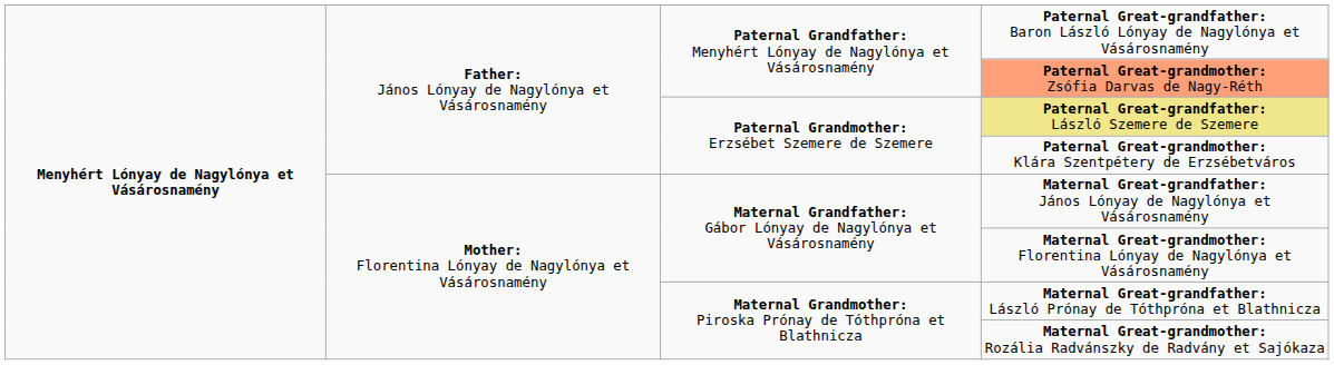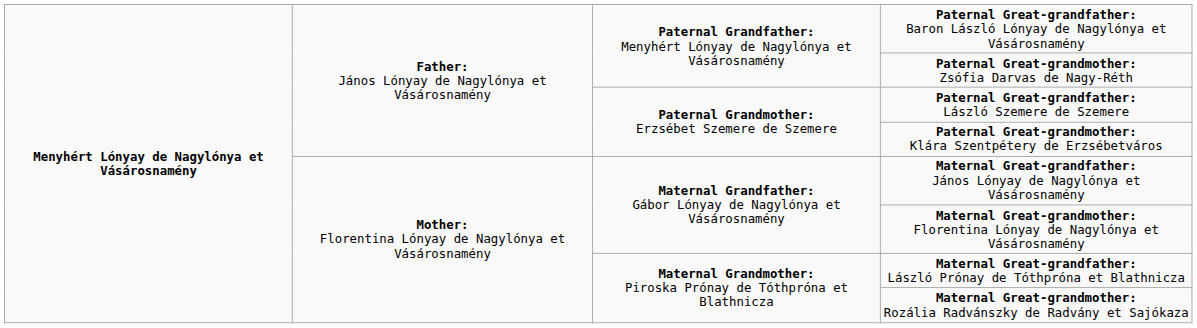Paternal Great-grandmother: Zsófia Darvas de Nagy-Réth | column 4: lightsalmon background -> no background
Paternal Great-grandfather: László Szemere de Szemere | column 4: khaki background -> no background
